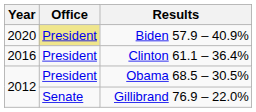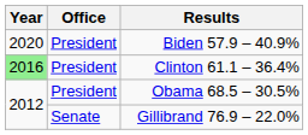Biden 57.9 – 40.9% | Office: khaki background -> no background
Clinton 61.1 – 36.4% | Year: no background -> lightgreen background
